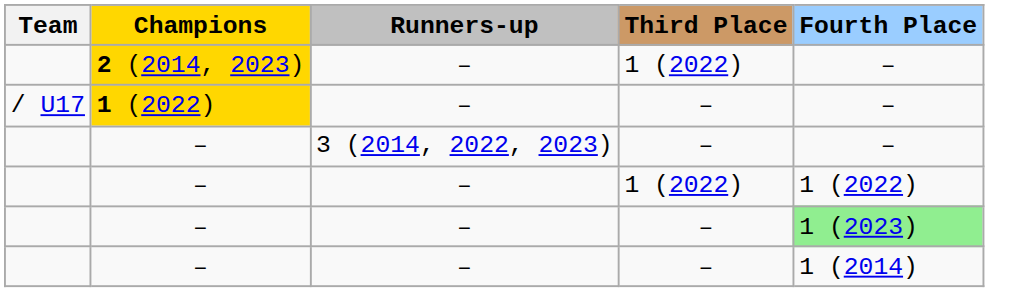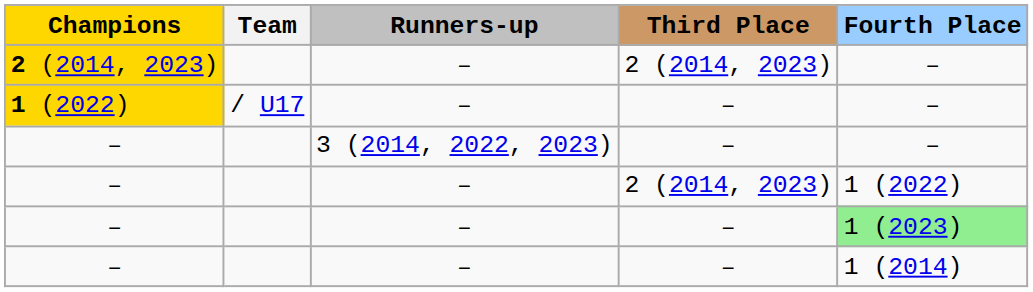columns swapped: Team <-> Champions
row 2 | Third Place: 1 (2022) -> 2 (2014, 2023)
row 5 | Third Place: 1 (2022) -> 2 (2014, 2023)
